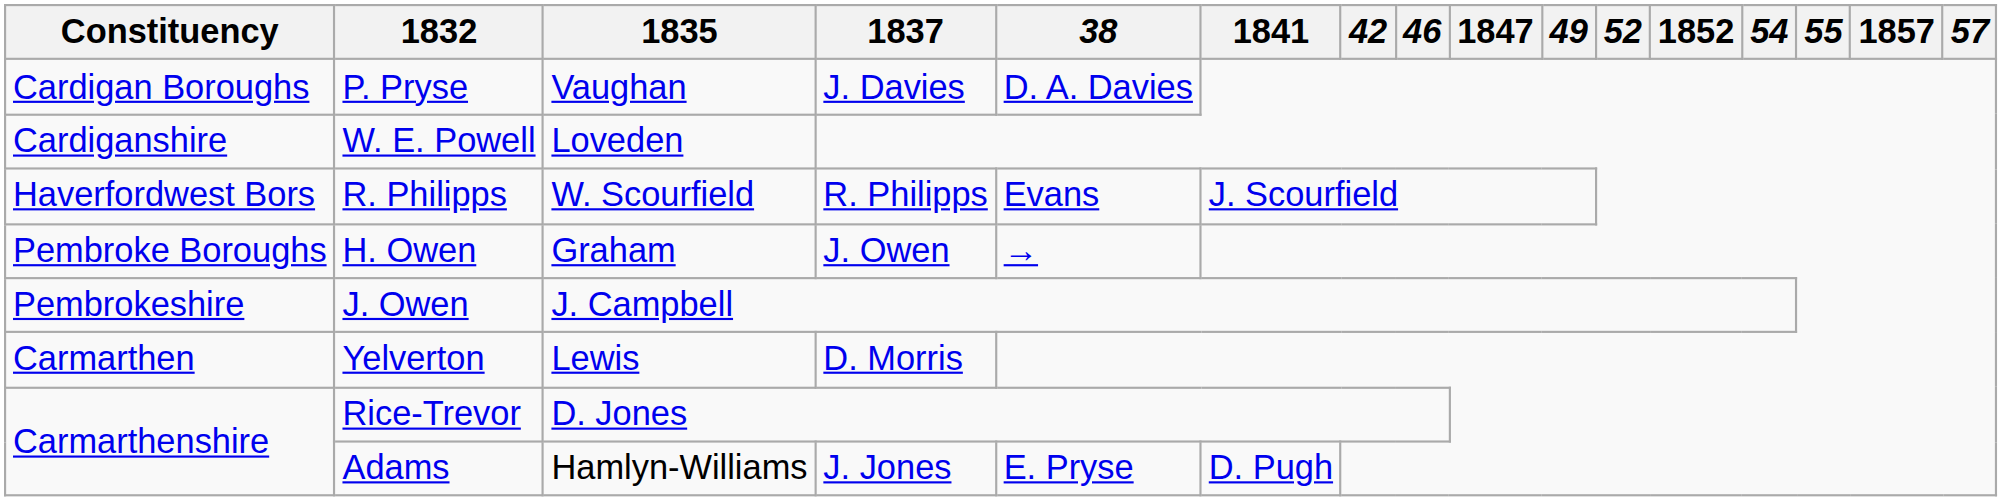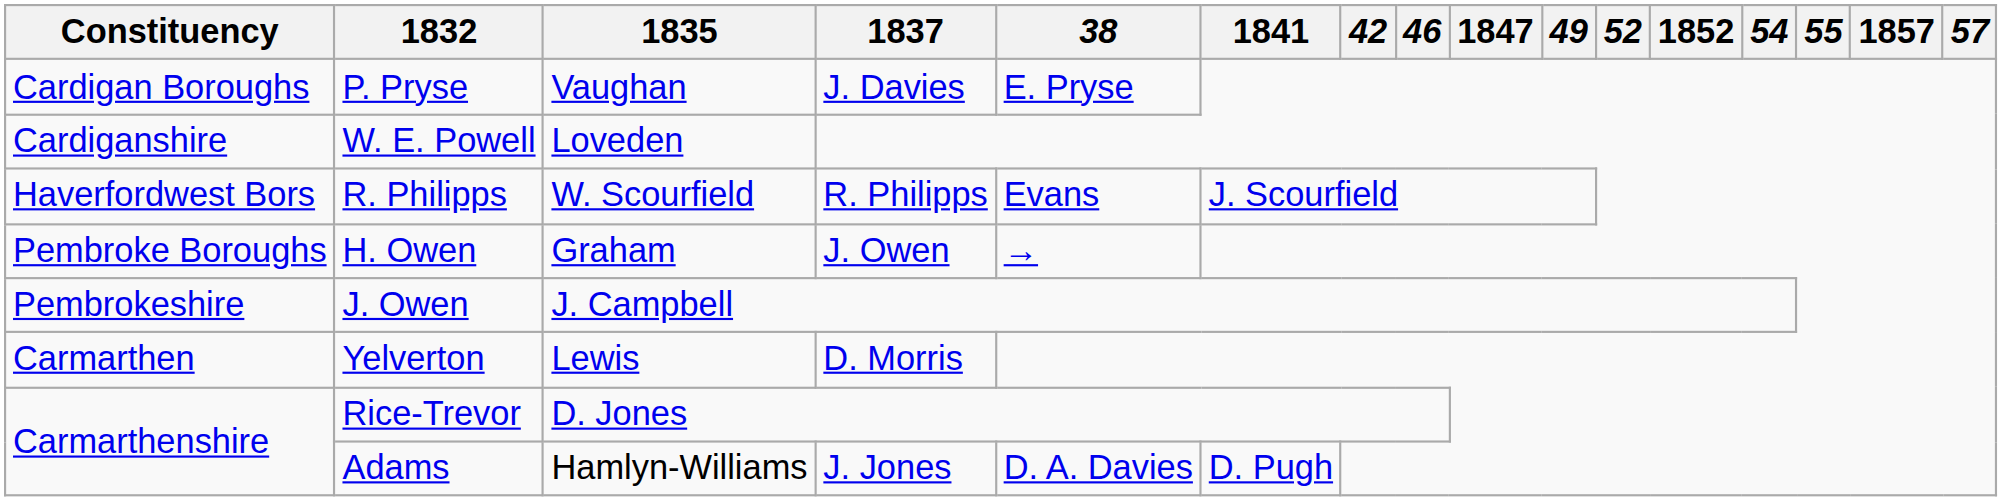P. Pryse | 38: D. A. Davies -> E. Pryse
Adams | 38: E. Pryse -> D. A. Davies
